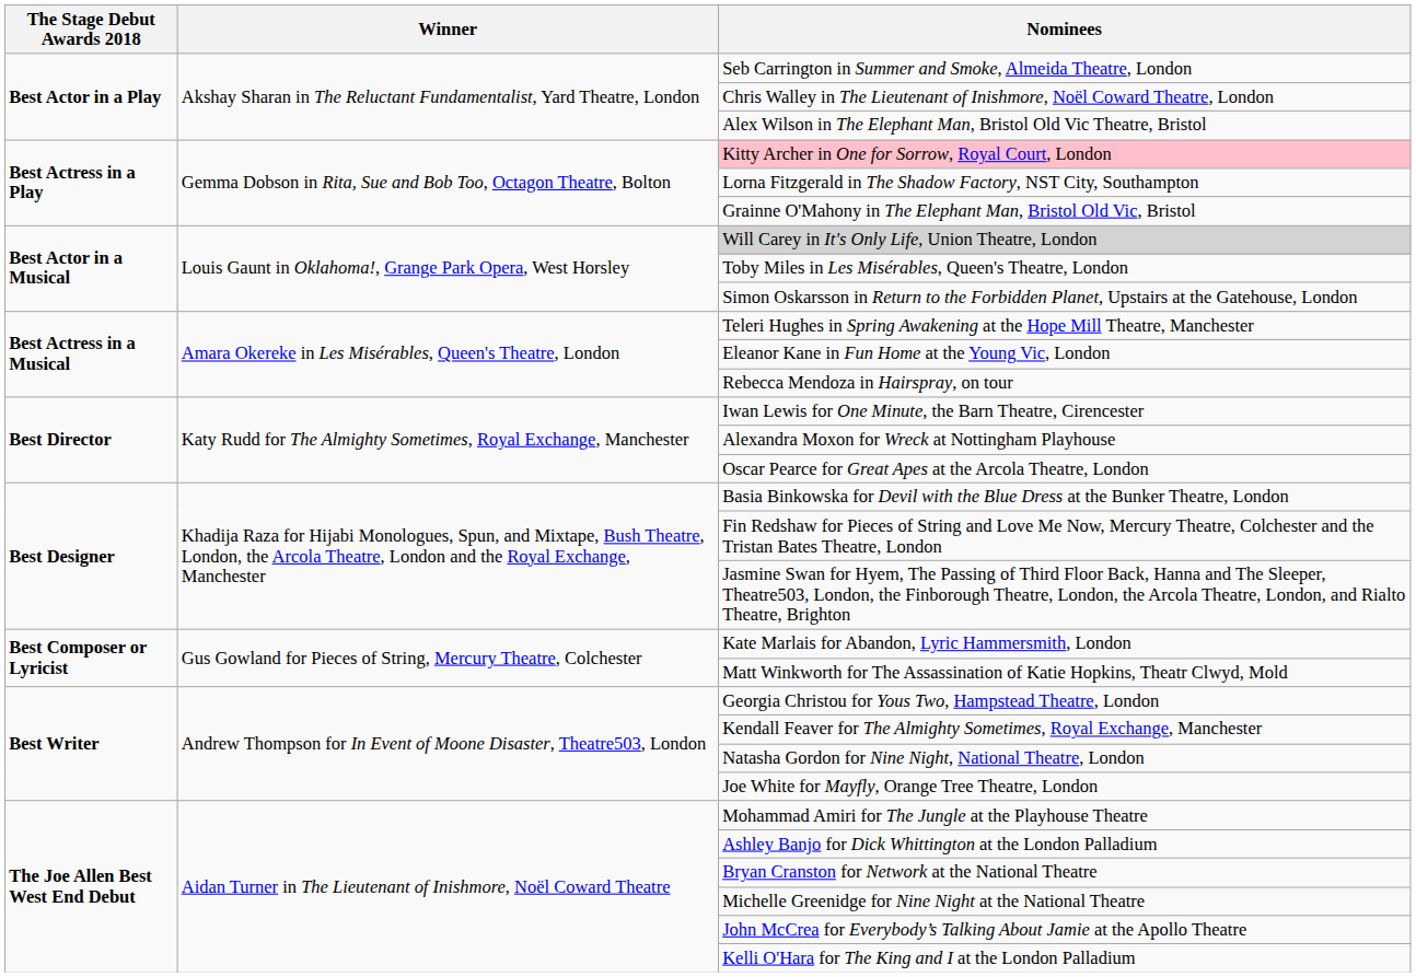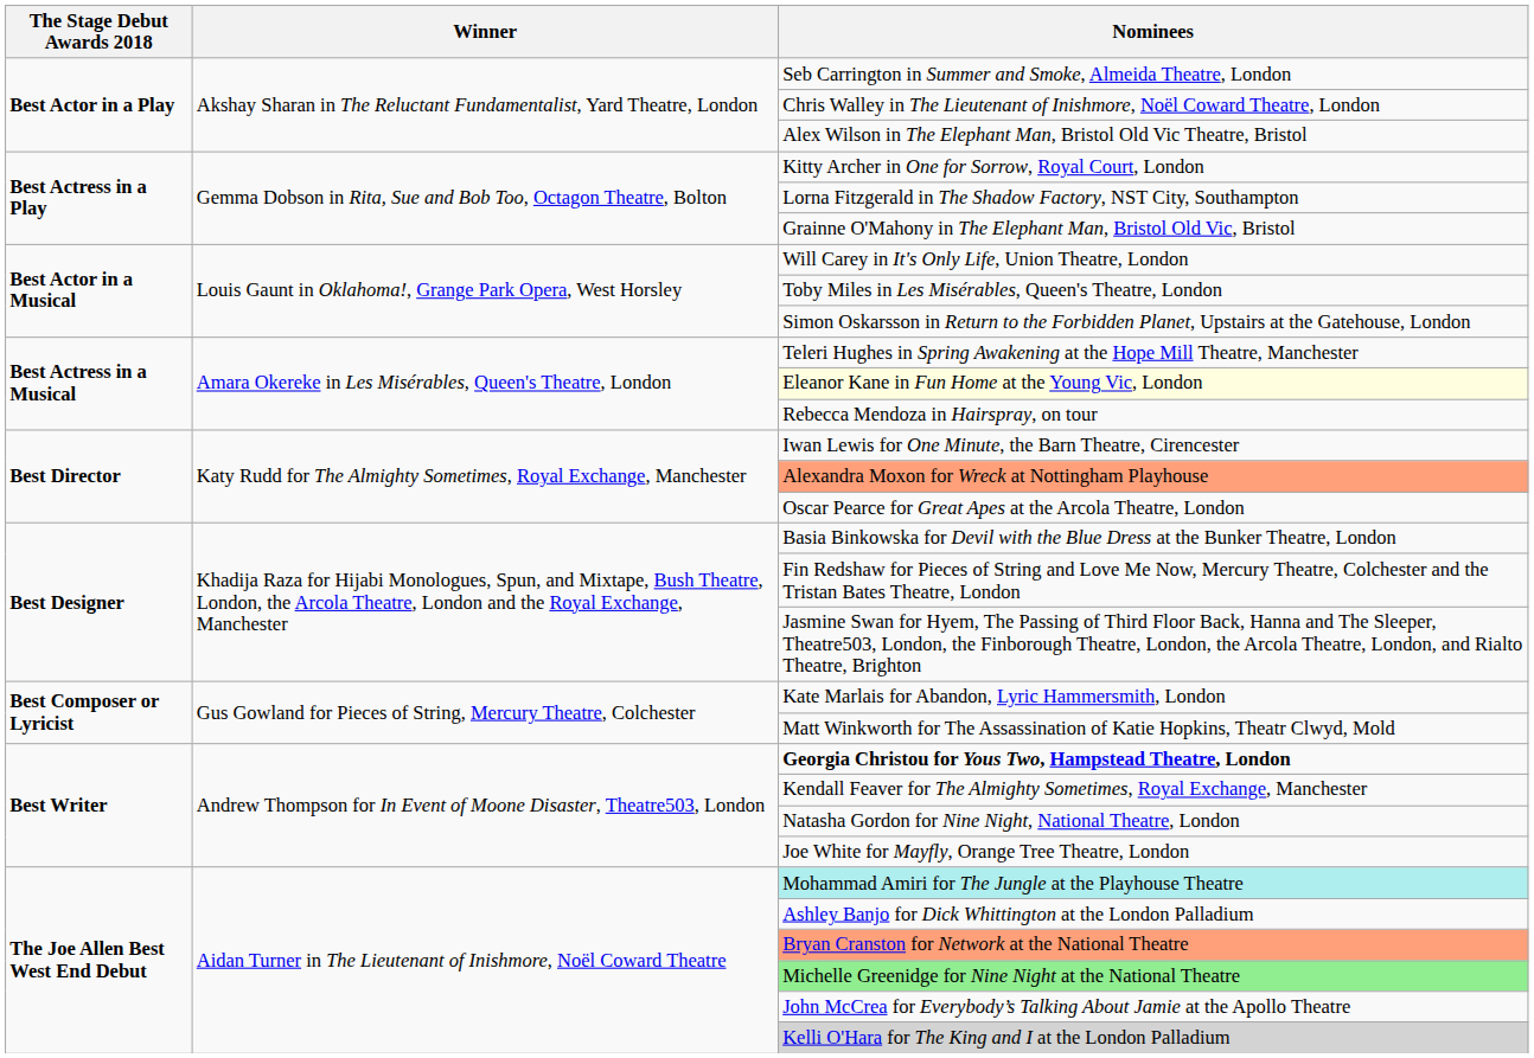Kitty Archer in One for Sorrow, Royal Court, London | Nominees: pink background -> no background
Will Carey in It's Only Life, Union Theatre, London | Nominees: lightgrey background -> no background
Eleanor Kane in Fun Home at the Young Vic, London | Nominees: no background -> lightyellow background
Alexandra Moxon for Wreck at Nottingham Playhouse | Nominees: no background -> lightsalmon background
Georgia Christou for Yous Two, Hampstead Theatre, London | Nominees: normal -> bold
Mohammad Amiri for The Jungle at the Playhouse Theatre | Nominees: no background -> paleturquoise background
Bryan Cranston for Network at the National Theatre | Nominees: no background -> lightsalmon background
Michelle Greenidge for Nine Night at the National Theatre | Nominees: no background -> lightgreen background
Kelli O'Hara for The King and I at the London Palladium | Nominees: no background -> lightgrey background
